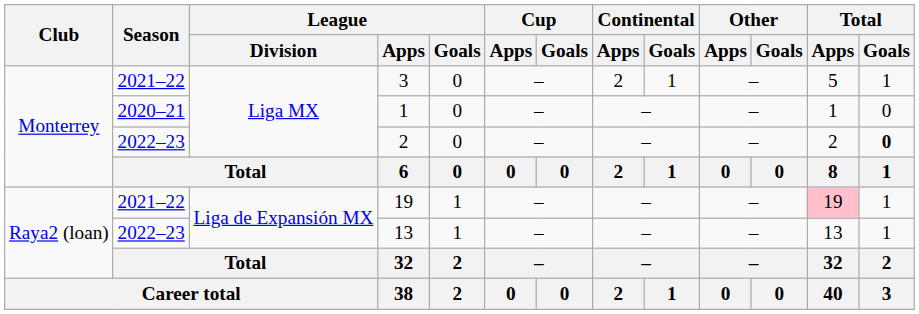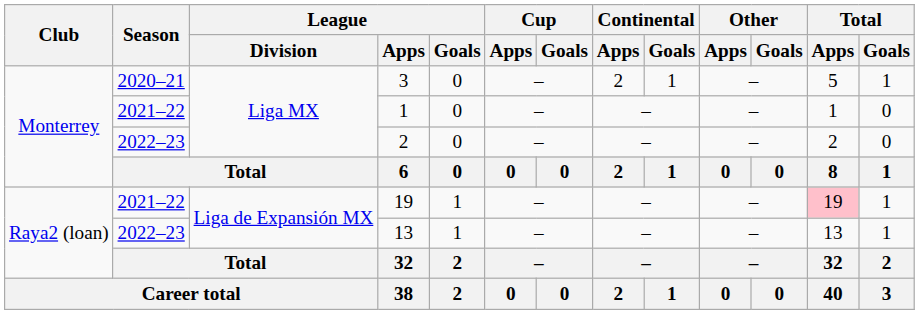row 3 | Season: 2021–22 -> 2020–21
row 4 | Season: 2020–21 -> 2021–22
row 5 | Total / Goals: bold -> normal
